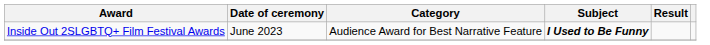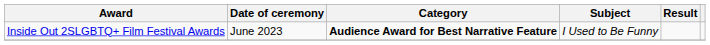Inside Out 2SLGBTQ+ Film Festival Awards | Category: normal -> bold
Inside Out 2SLGBTQ+ Film Festival Awards | Subject: bold -> normal
